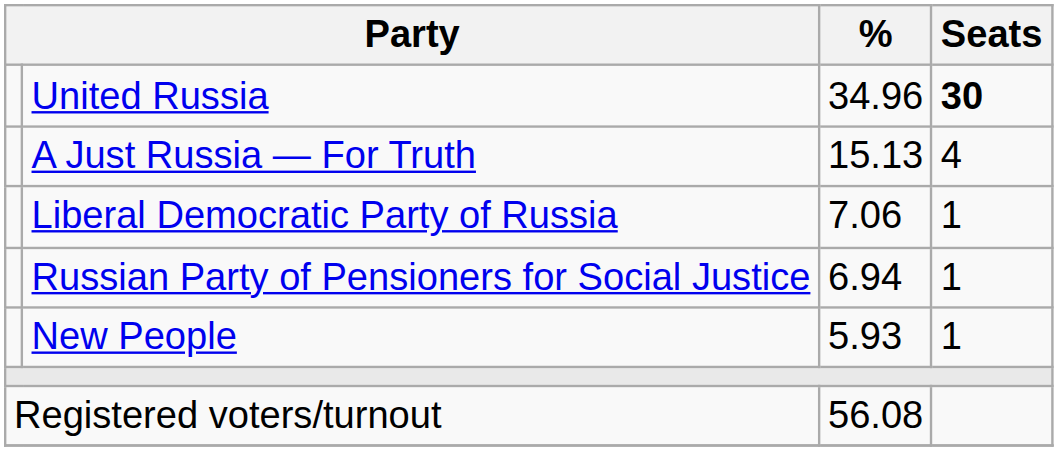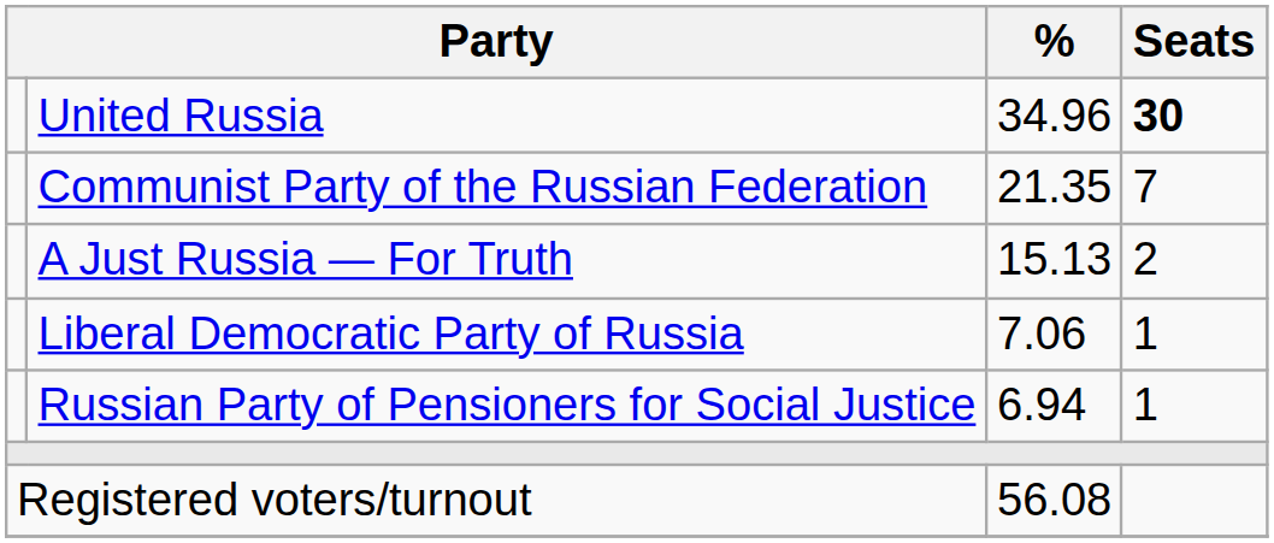+ row: Communist Party of the Russian Federation | 21.35 | 7
A Just Russia — For Truth | Seats: 4 -> 2
- row: New People | 5.93 | 1
